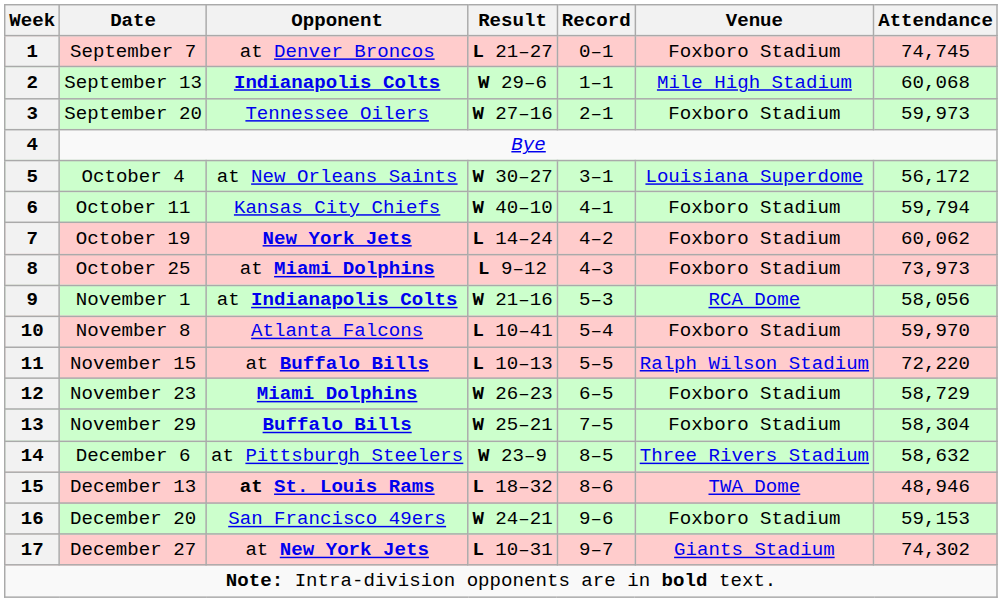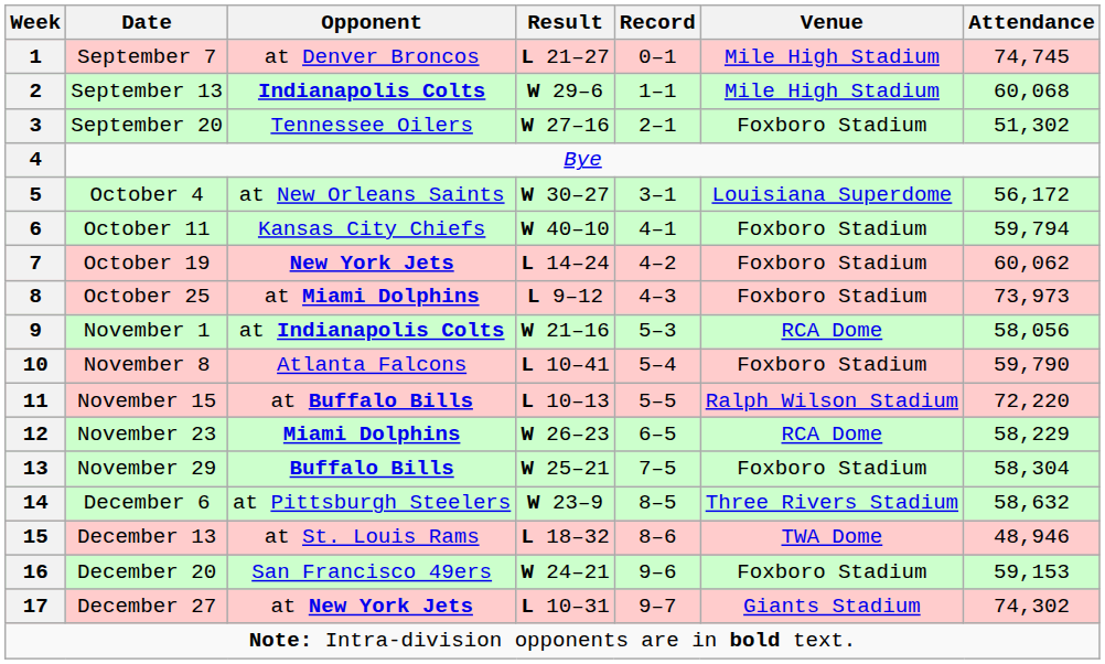1 | Venue: Foxboro Stadium -> Mile High Stadium
3 | Attendance: 59,973 -> 51,302
10 | Attendance: 59,970 -> 59,790
12 | Venue: Foxboro Stadium -> RCA Dome
12 | Attendance: 58,729 -> 58,229
15 | Opponent: bold -> normal
